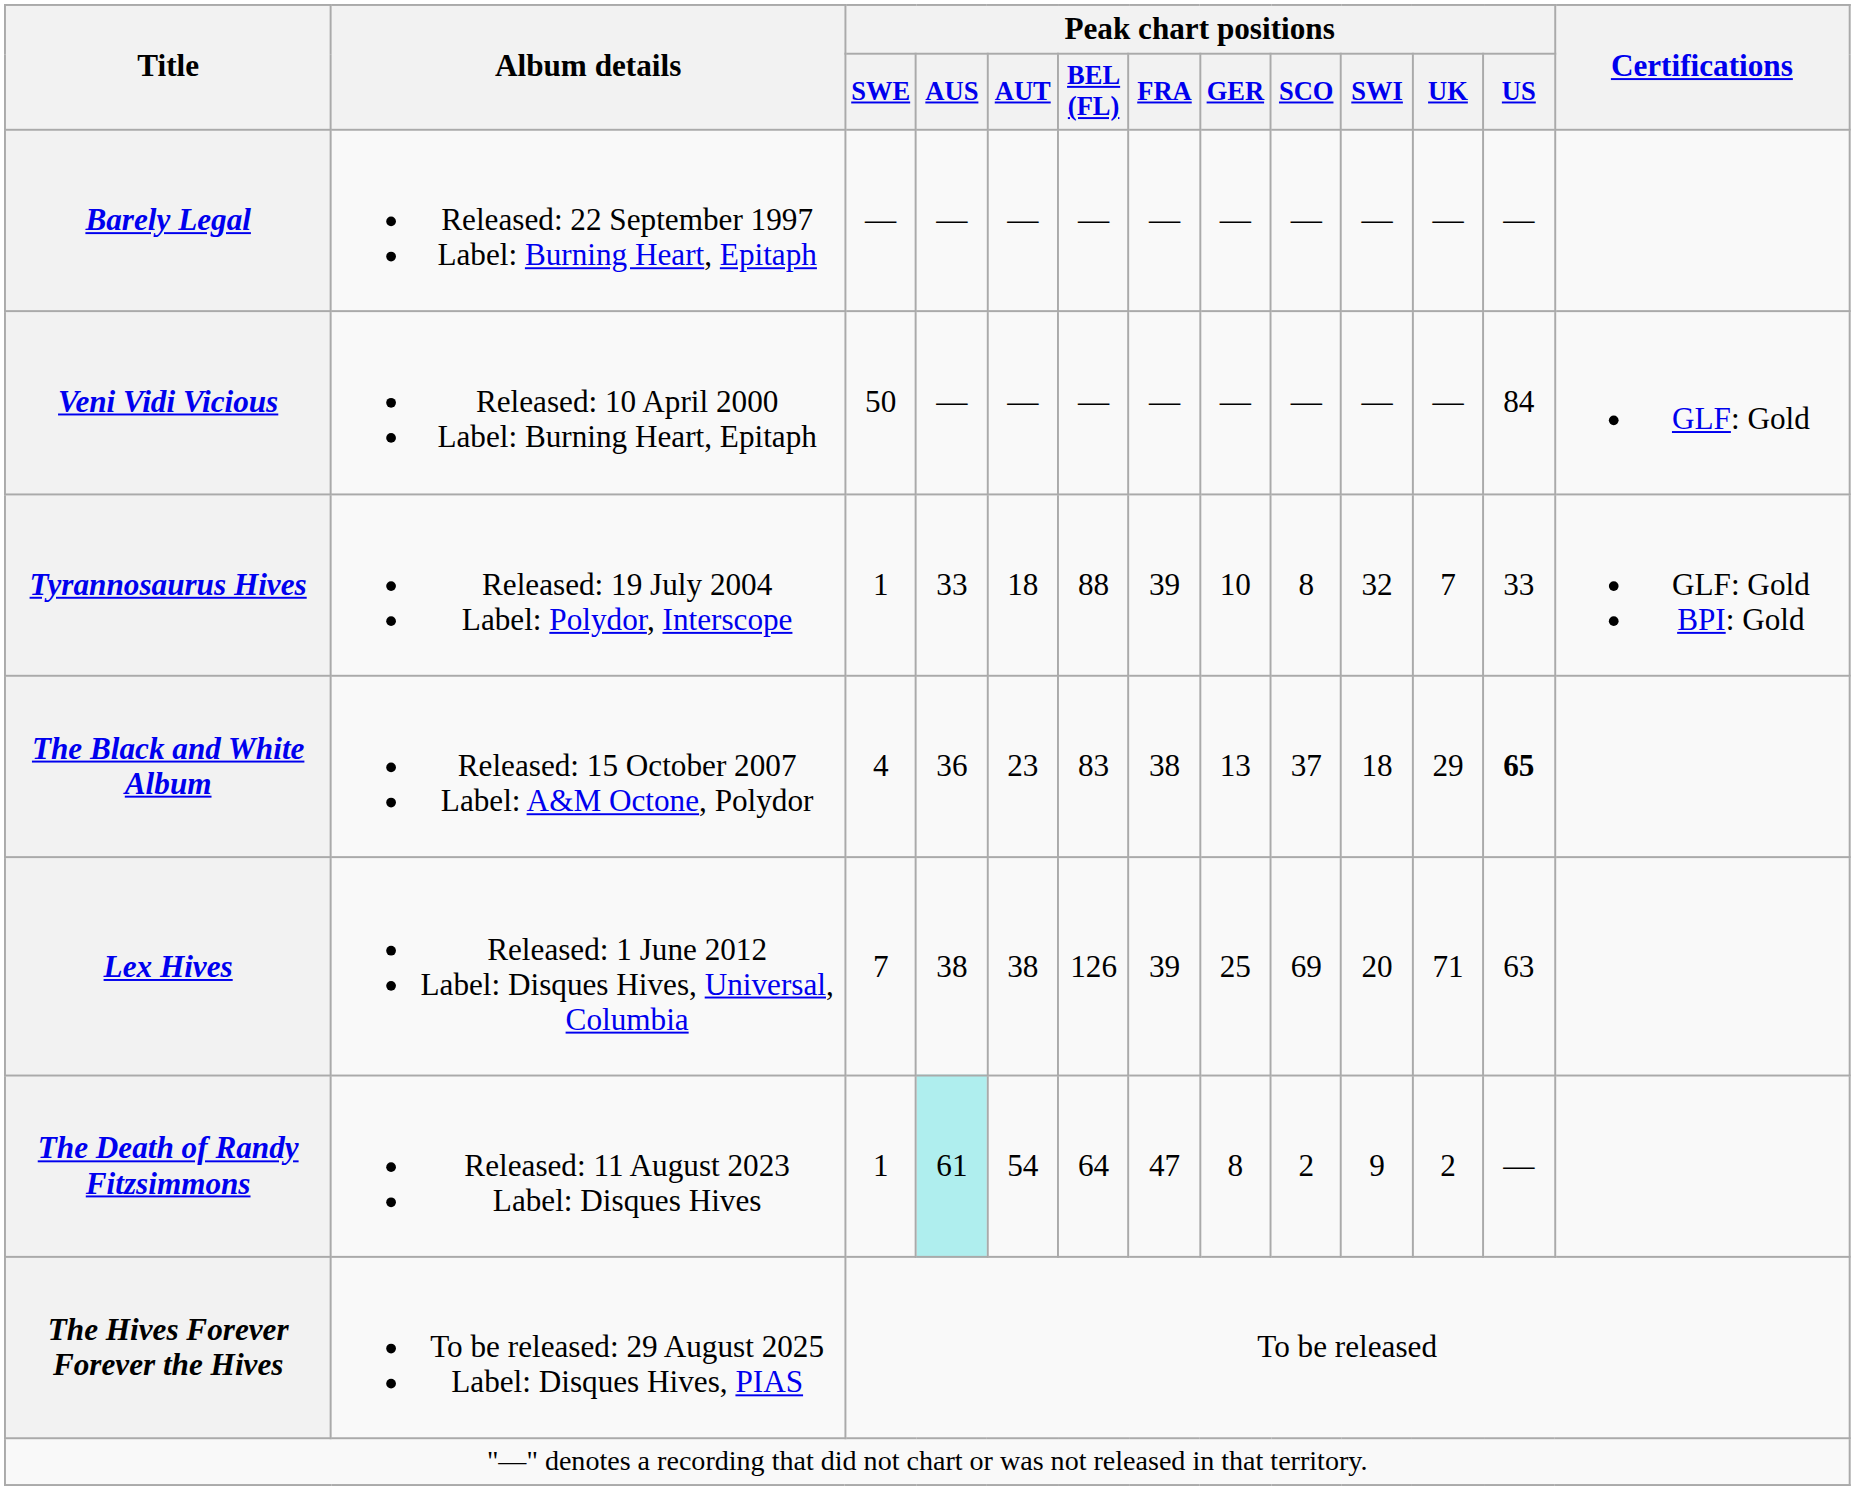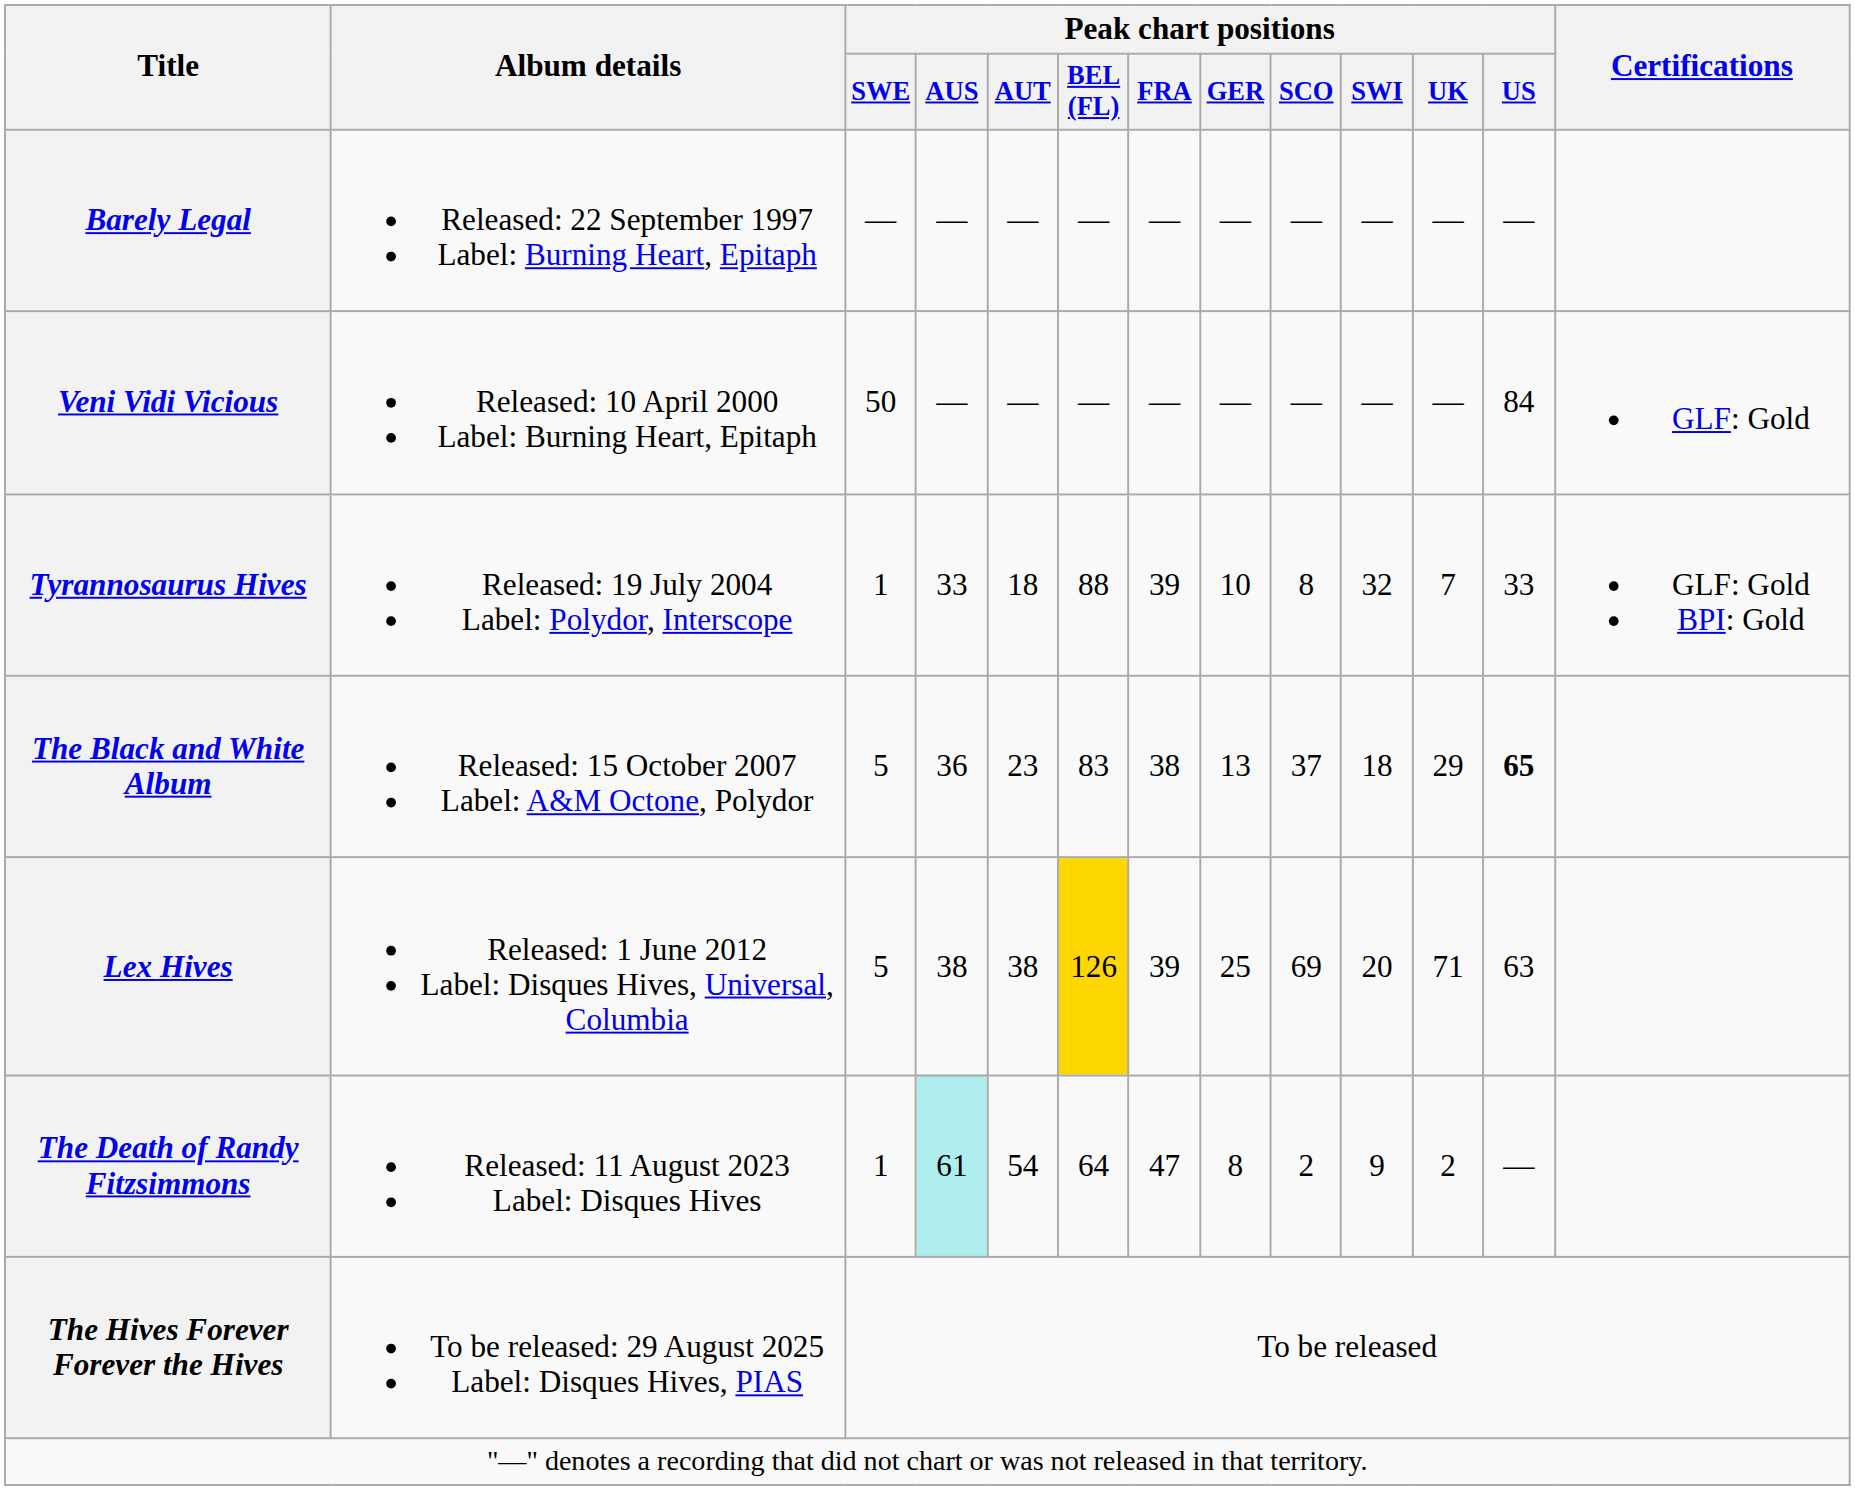The Black and White Album | Peak chart positions / SWE: 4 -> 5
Lex Hives | Peak chart positions / SWE: 7 -> 5
Lex Hives | Peak chart positions / BEL (FL): no background -> gold background
